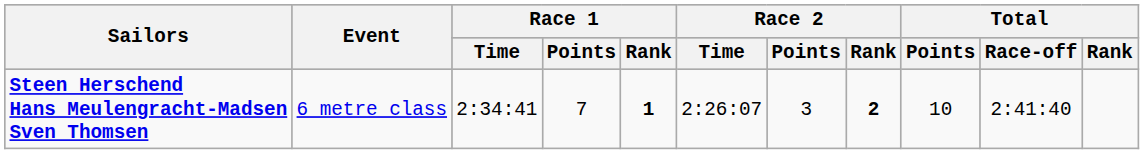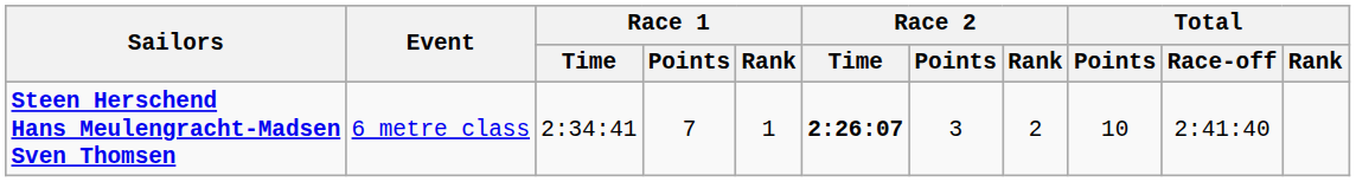Steen Herschend Hans Meulengracht-Madsen Sven Thomsen | Race 1 / Rank: bold -> normal
Steen Herschend Hans Meulengracht-Madsen Sven Thomsen | Race 2 / Time: normal -> bold
Steen Herschend Hans Meulengracht-Madsen Sven Thomsen | Race 2 / Rank: bold -> normal
